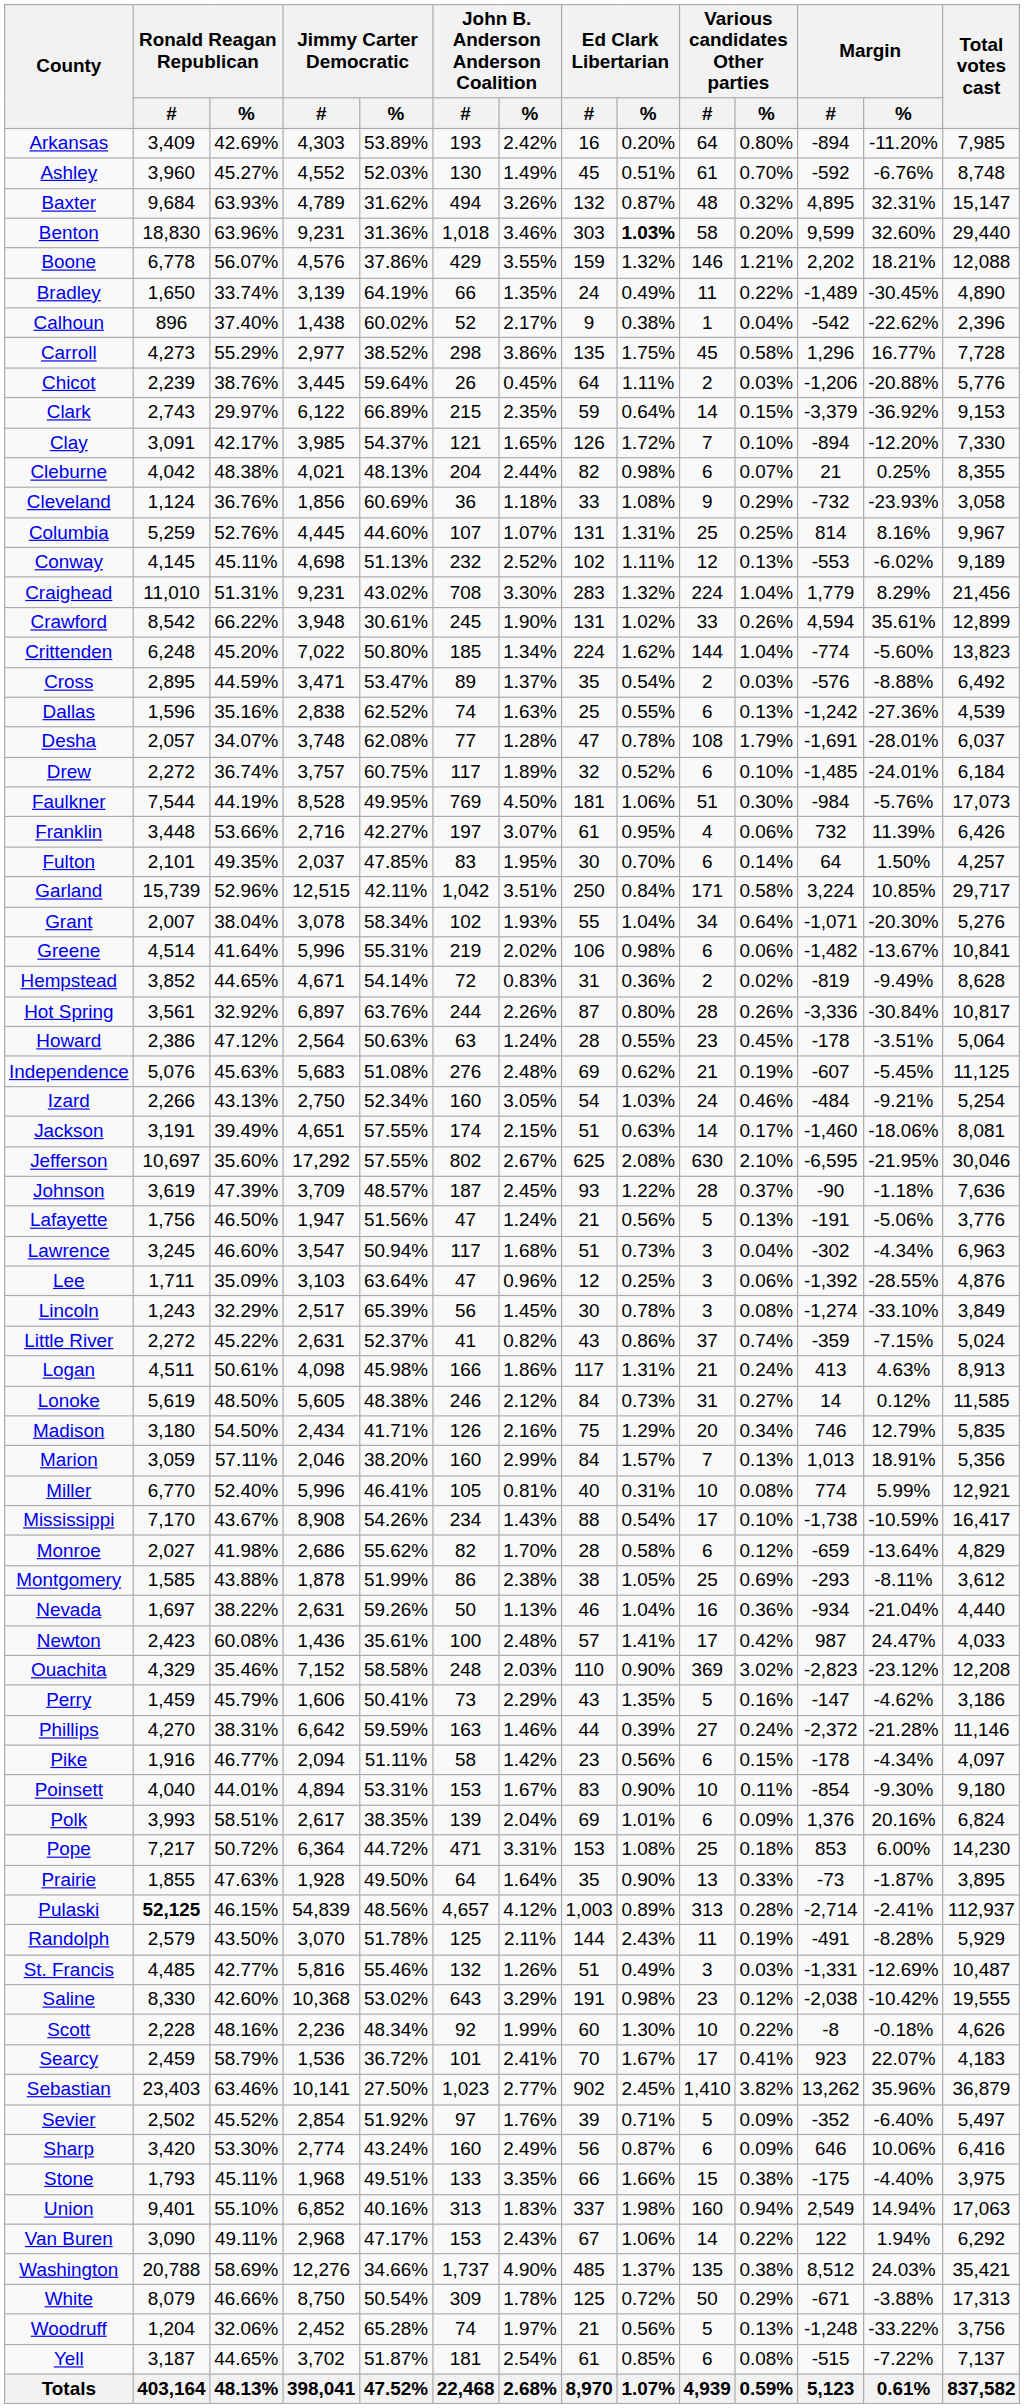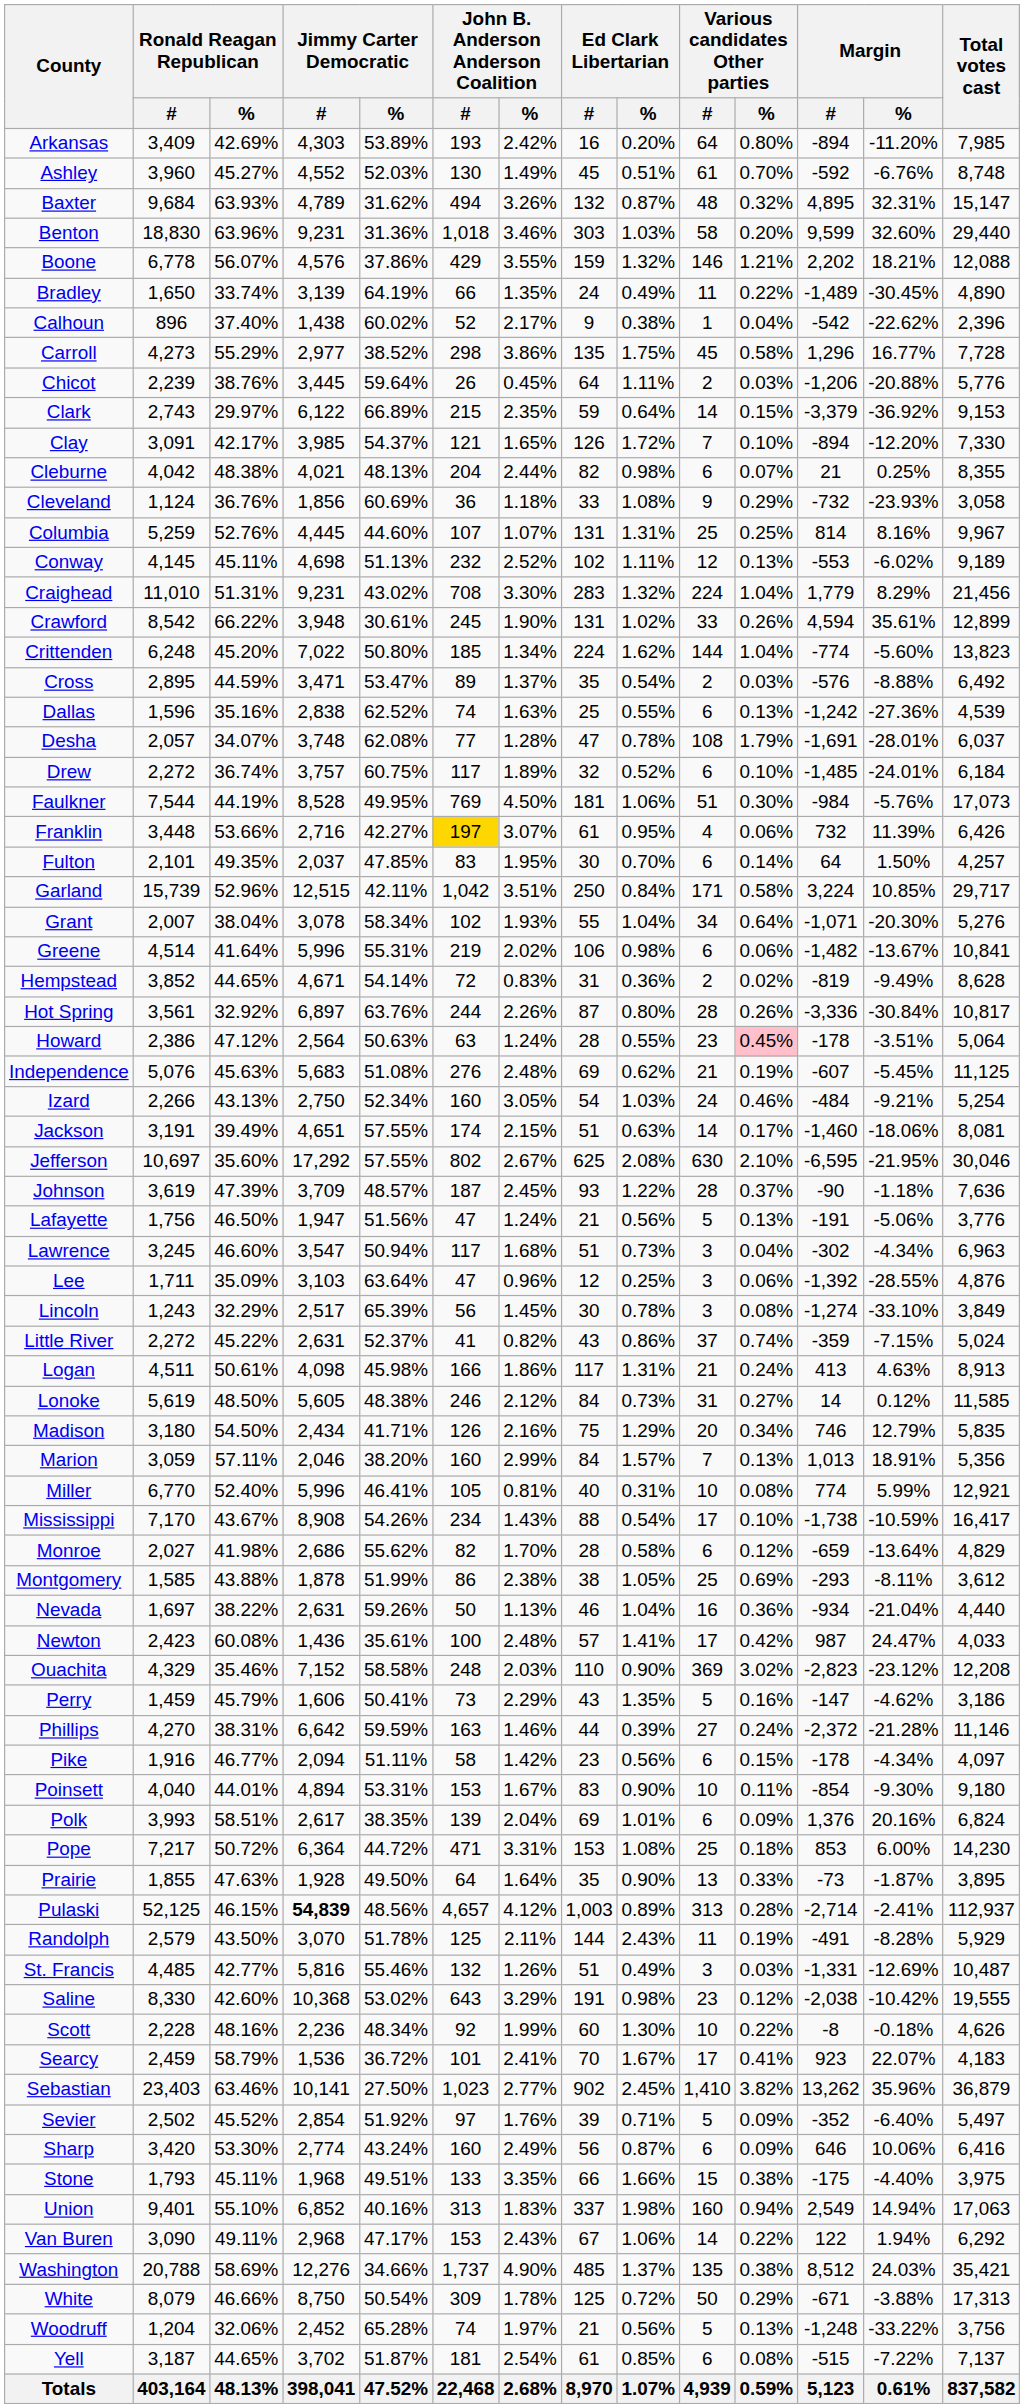Benton | Ed Clark Libertarian / %: bold -> normal
Franklin | John B. Anderson Anderson Coalition / #: no background -> gold background
Howard | Various candidates Other parties / %: no background -> pink background
Pulaski | Ronald Reagan Republican / #: bold -> normal
Pulaski | Jimmy Carter Democratic / #: normal -> bold
